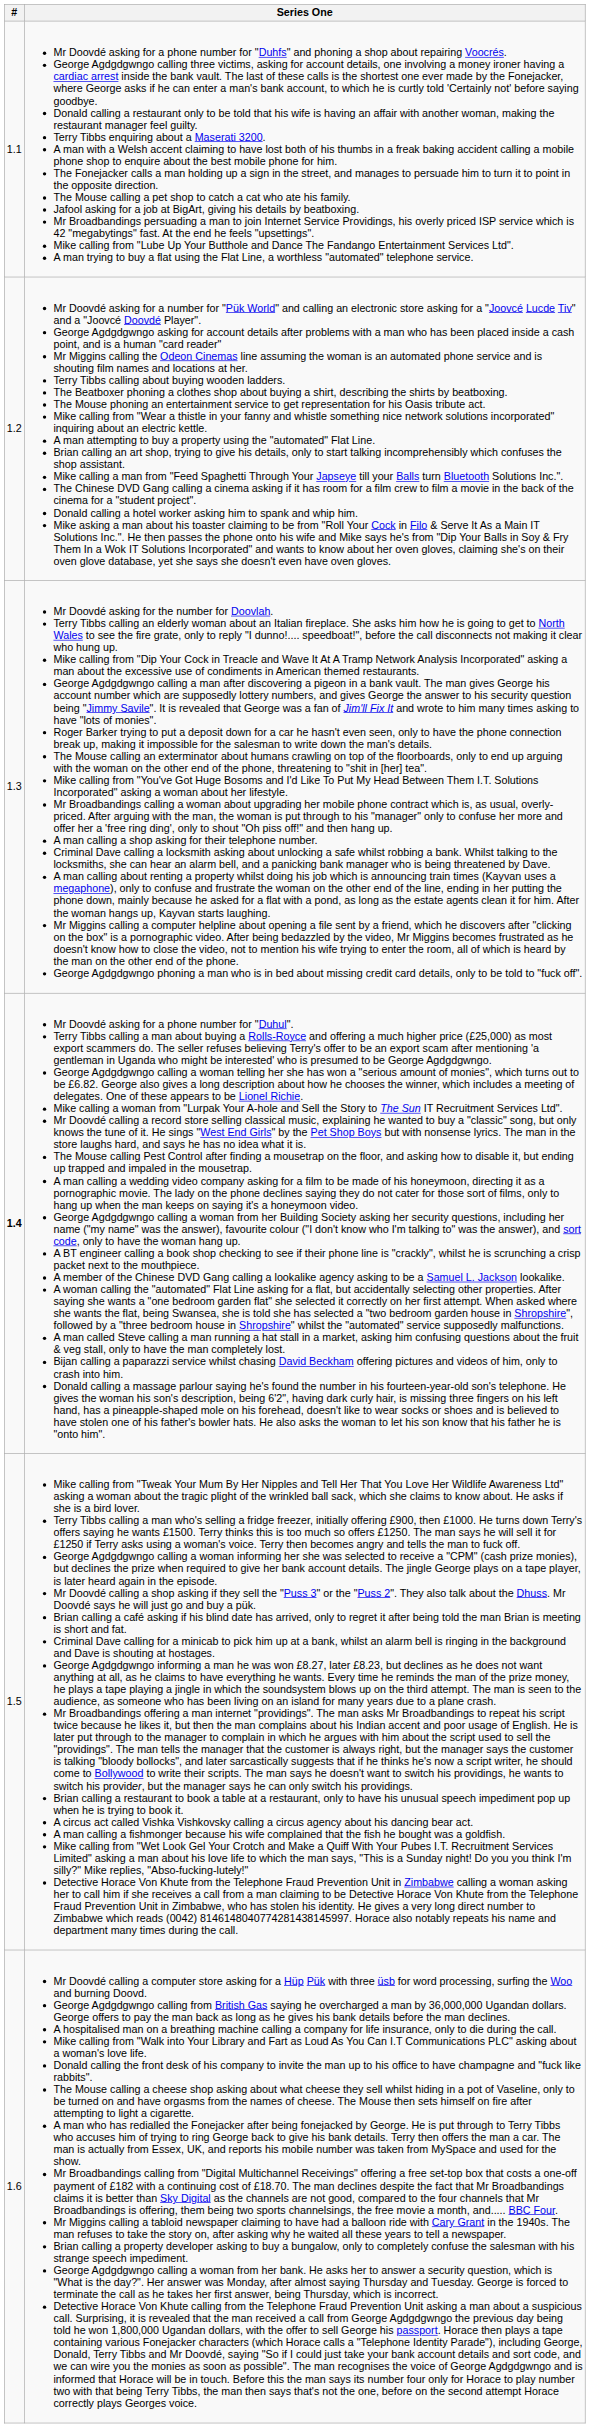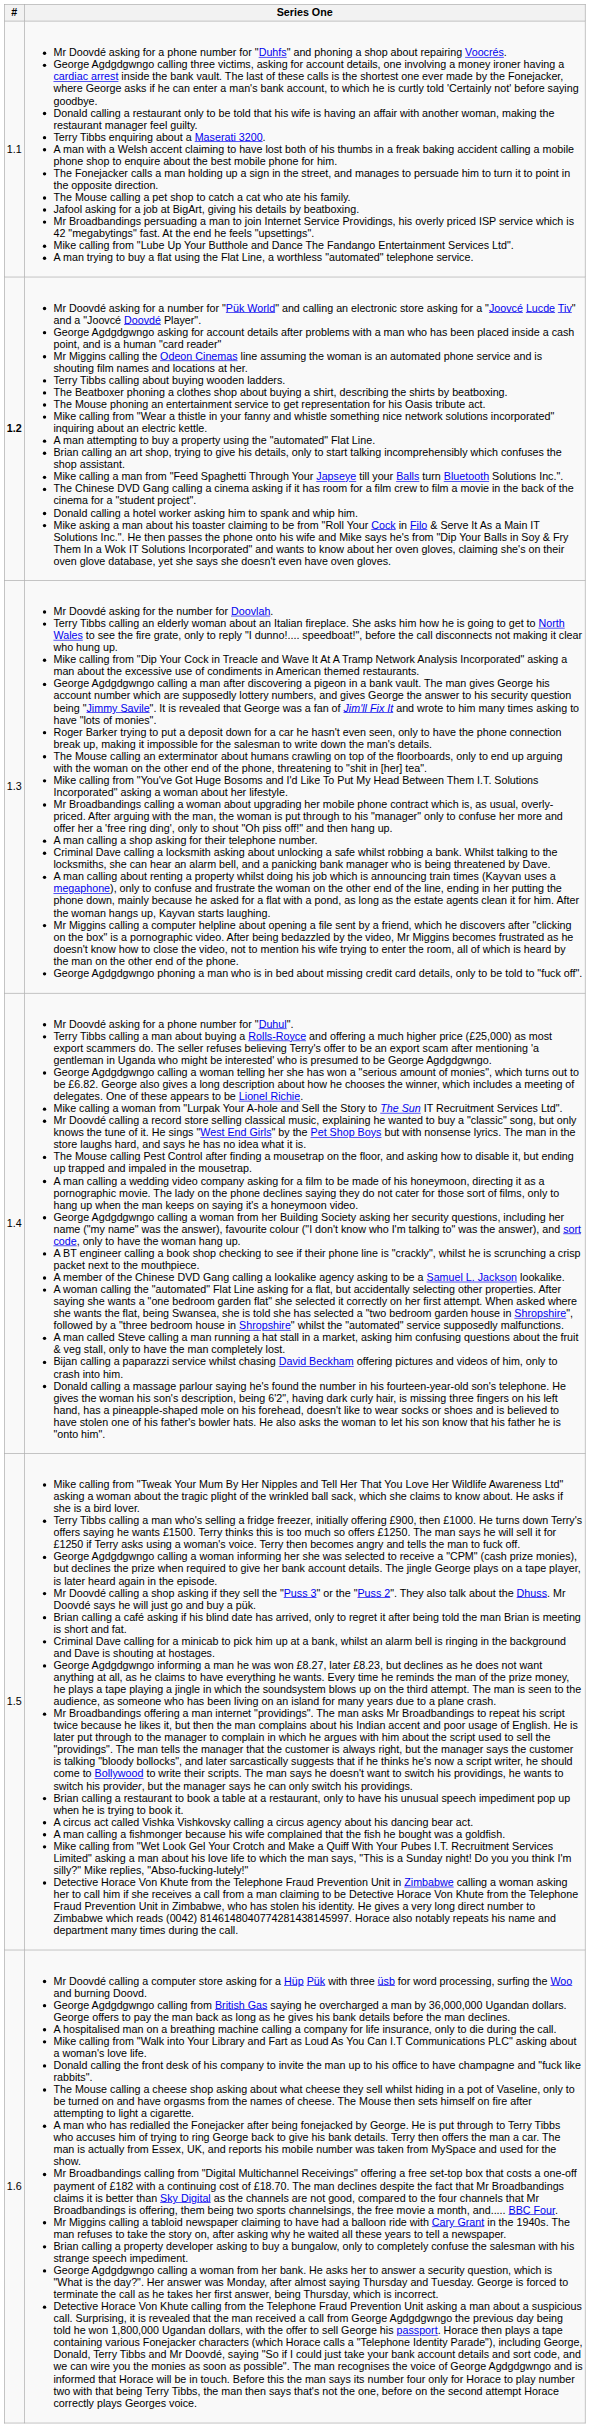row 3 | #: normal -> bold
row 5 | #: bold -> normal
